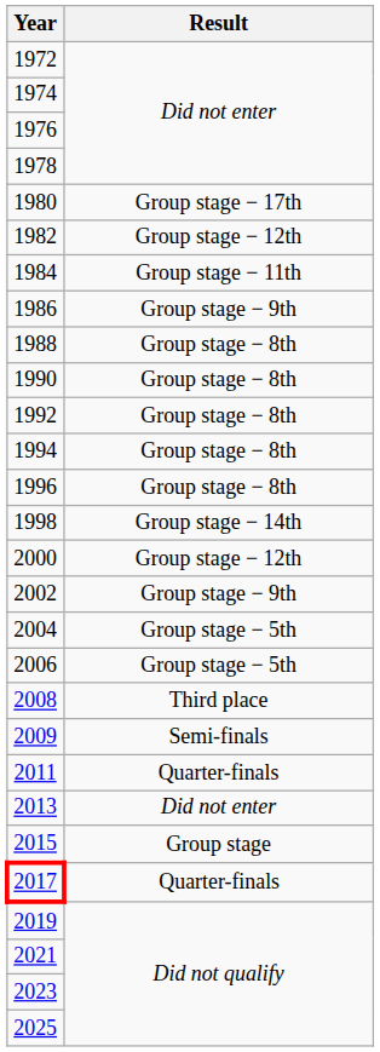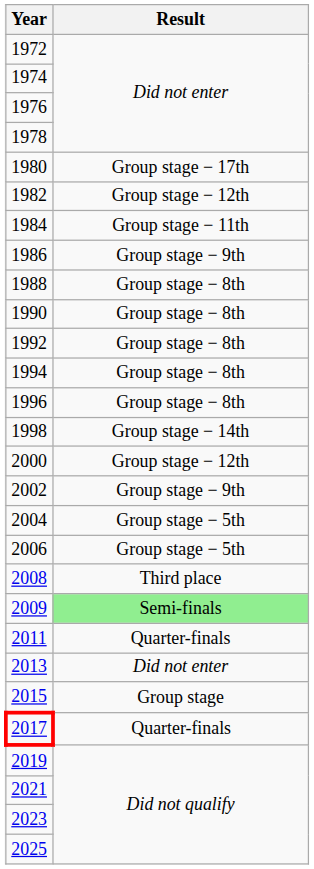2009 | Result: no background -> lightgreen background
